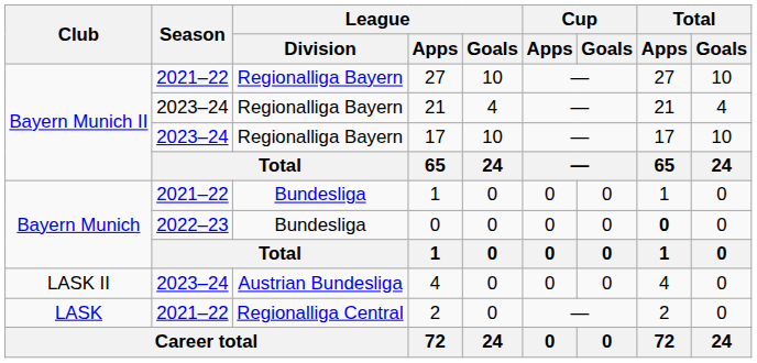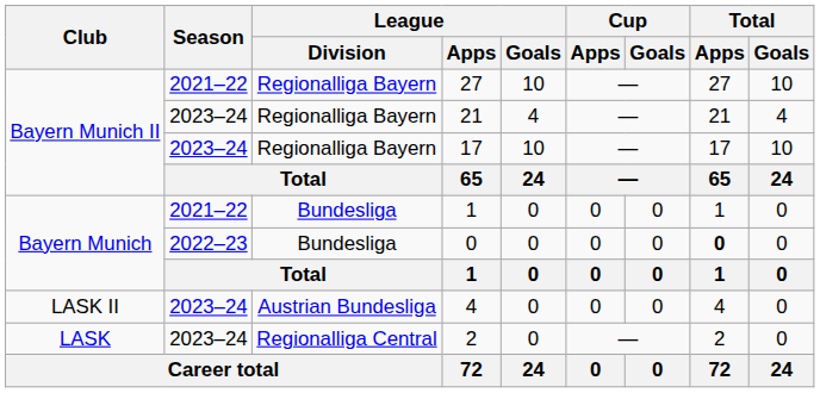row 11 | Season: 2021–22 -> 2023–24
